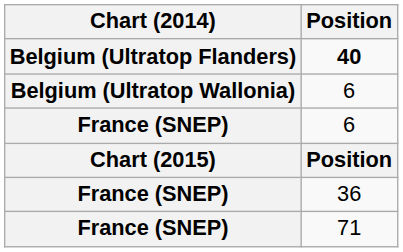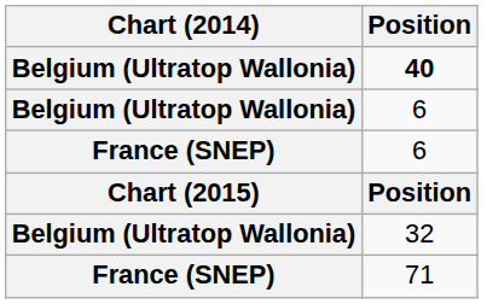row 2 | Chart (2014): Belgium (Ultratop Flanders) -> Belgium (Ultratop Wallonia)
row 6 | Chart (2014): France (SNEP) -> Belgium (Ultratop Wallonia)
row 6 | Position: 36 -> 32
